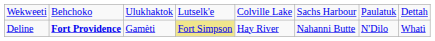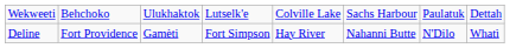Deline | column 2: bold -> normal
Deline | column 4: khaki background -> no background
